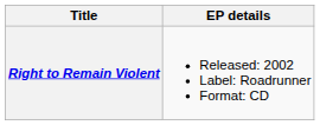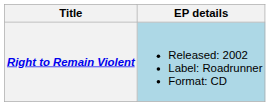Right to Remain Violent | EP details: no background -> lightblue background
